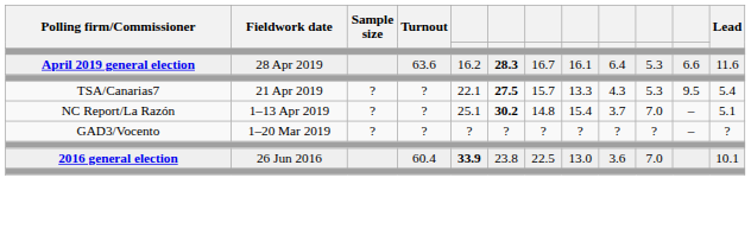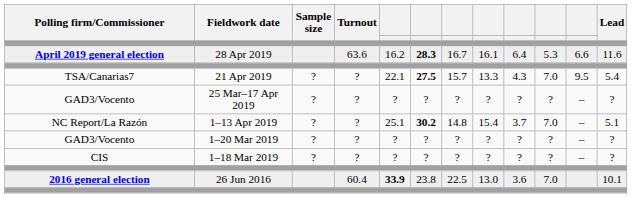21 Apr 2019 | column 10: 5.3 -> 7.0
+ row: GAD3/Vocento | 25 Mar–17 Apr 2019 | ? | ? | ? | ? | ? | ? | ? | ? | – | ?
+ row: CIS | 1–18 Mar 2019 | ? | ? | ? | ? | ? | ? | ? | ? | – | ?
